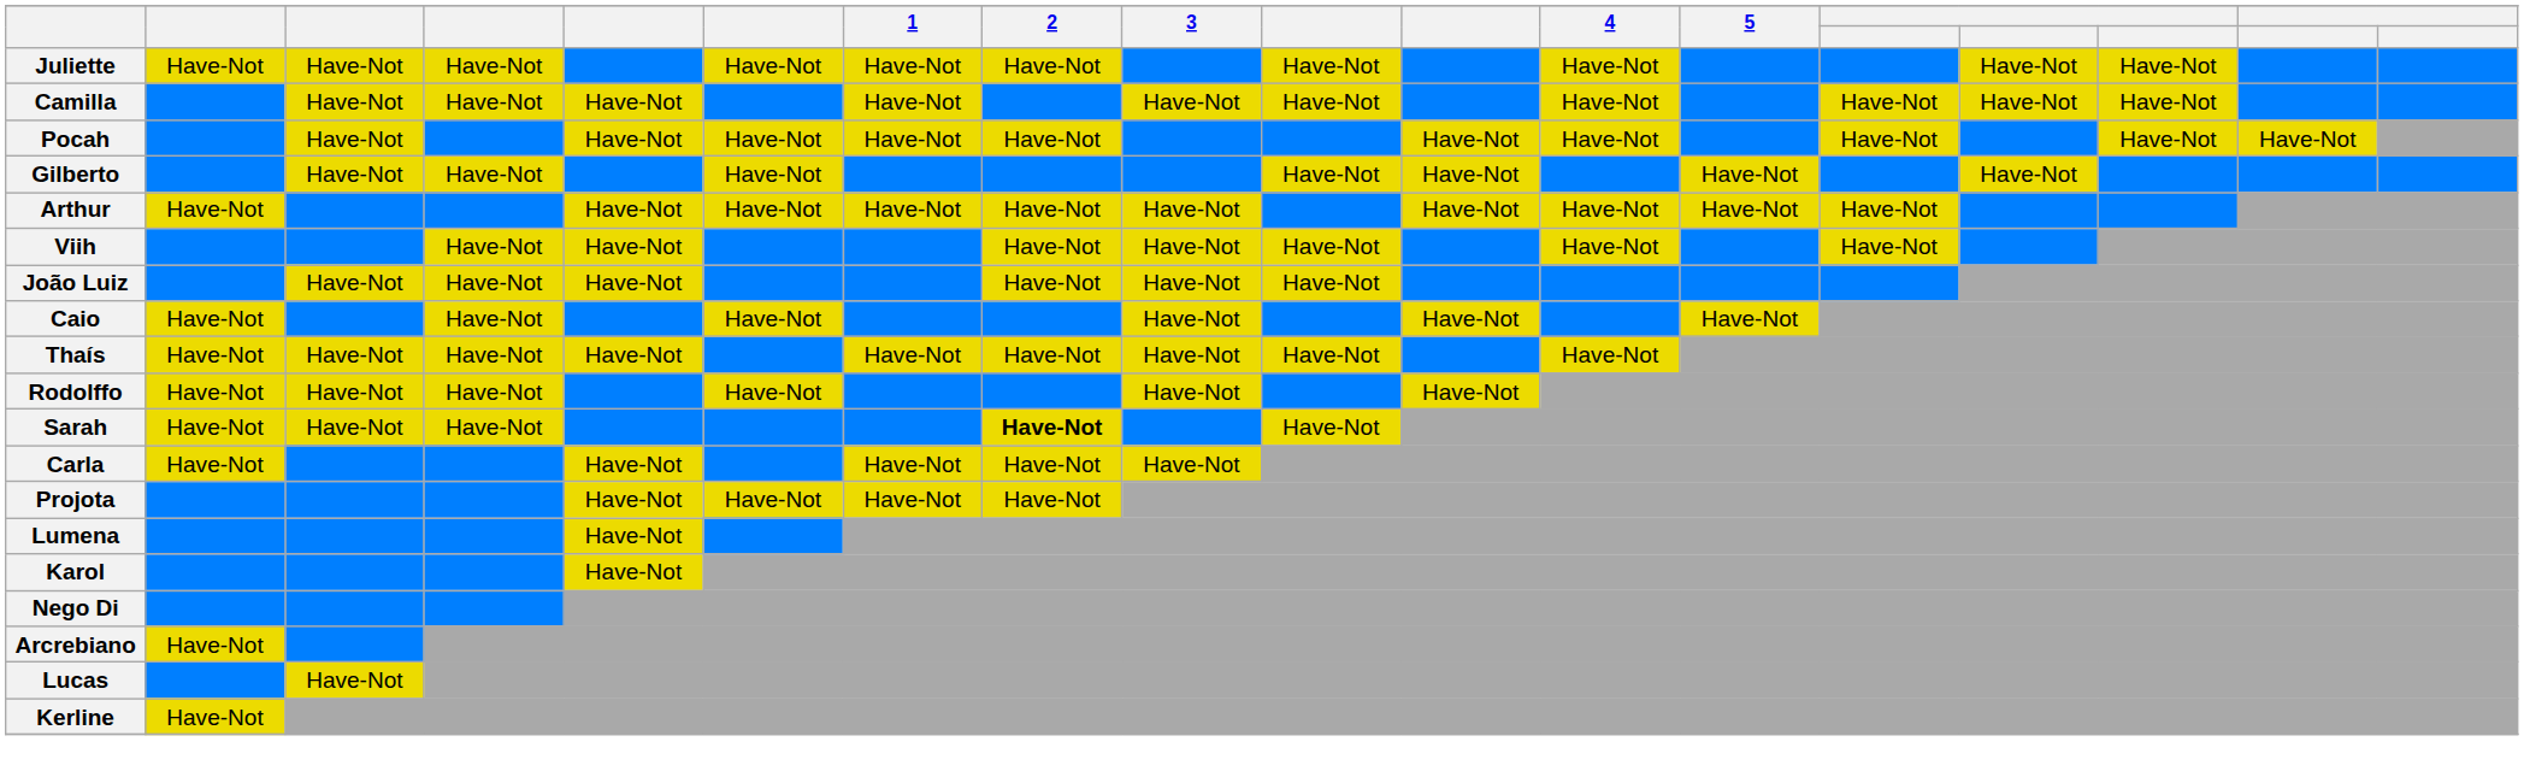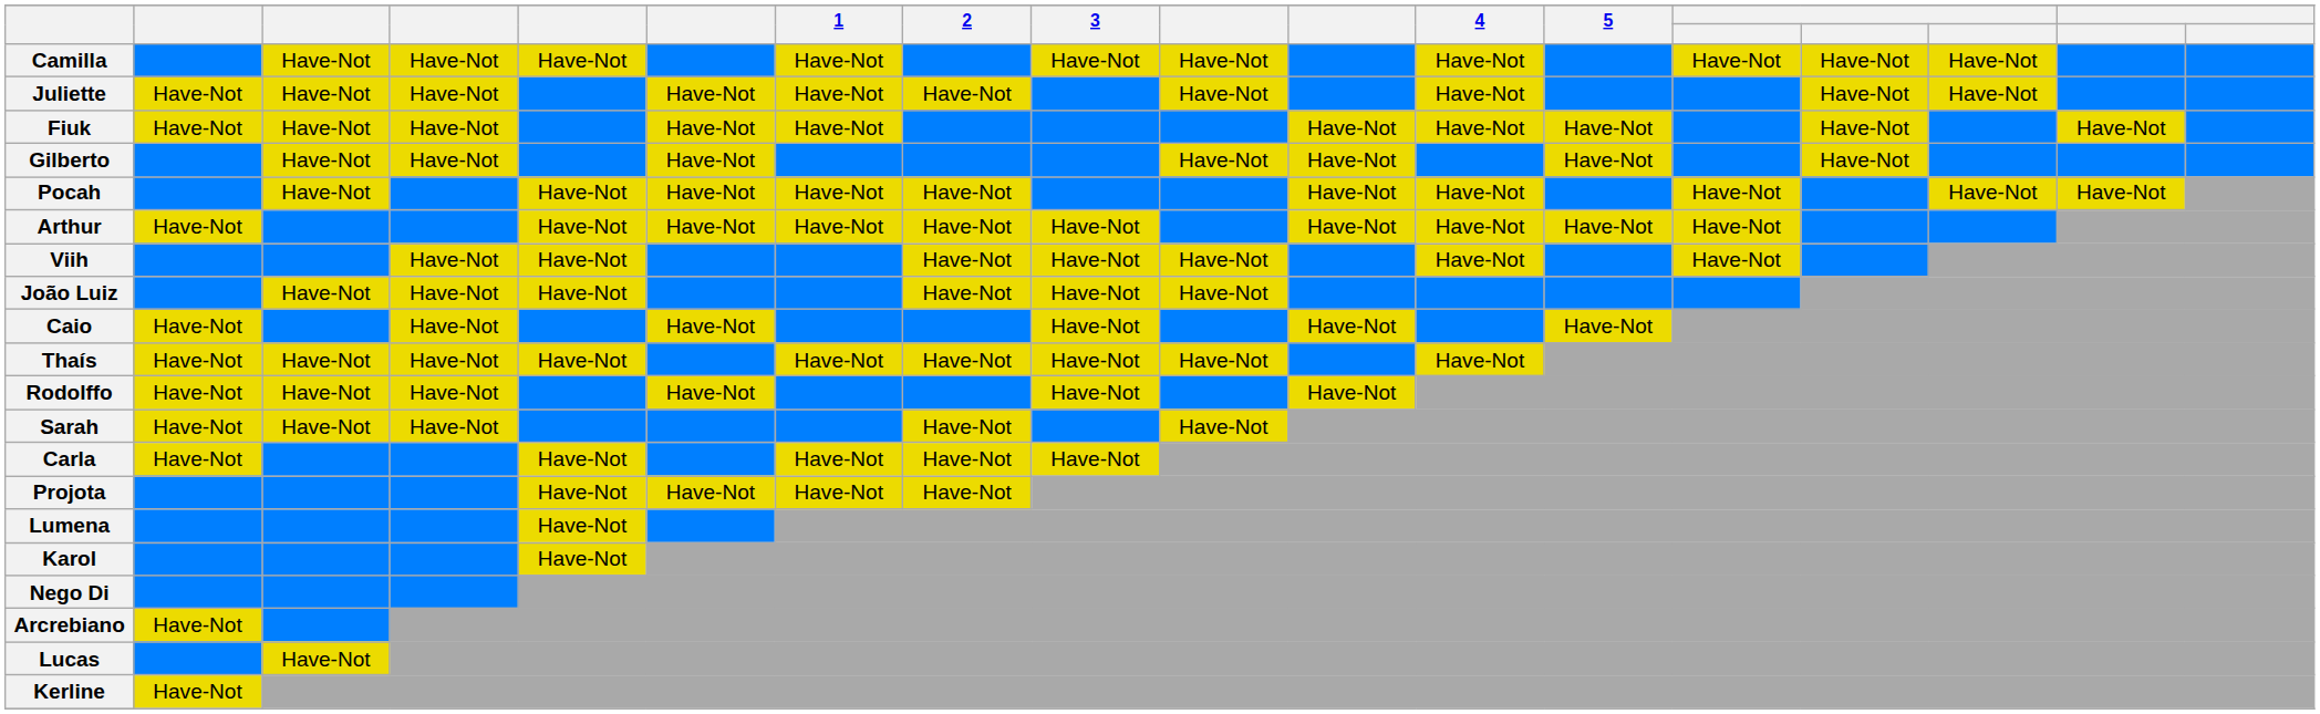rows swapped: Juliette <-> Camilla
+ row: Fiuk | Have-Not | Have-Not | Have-Not | Have-Not | Have-Not | Have-Not | Have-Not | Have-Not | Have-Not | Have-Not
rows swapped: Gilberto <-> Pocah
Sarah | 2: bold -> normal
